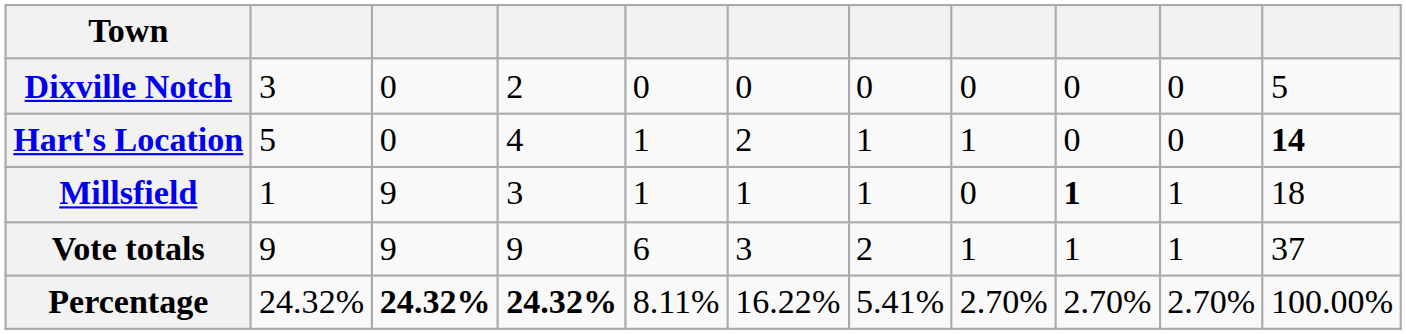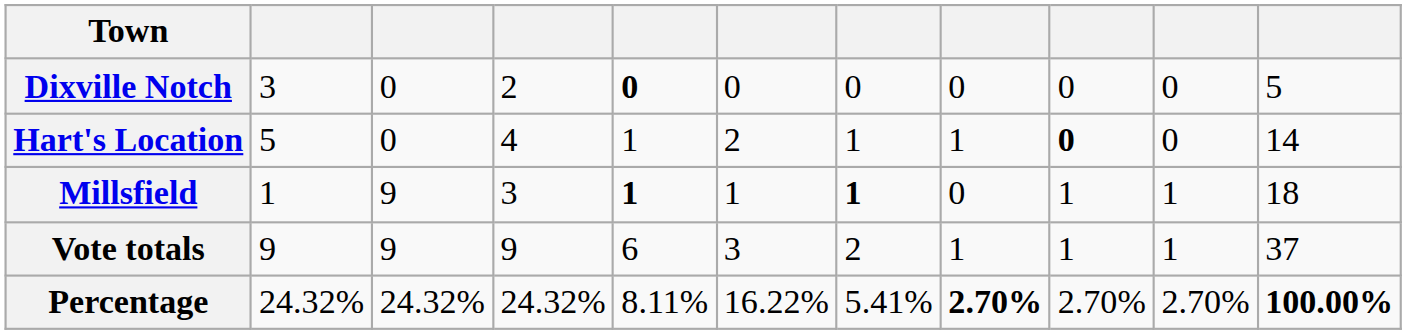Dixville Notch | column 5: normal -> bold
Hart's Location | column 9: normal -> bold
Hart's Location | column 11: bold -> normal
Millsfield | column 5: normal -> bold
Millsfield | column 7: normal -> bold
Millsfield | column 9: bold -> normal
Percentage | column 3: bold -> normal
Percentage | column 4: bold -> normal
Percentage | column 8: normal -> bold
Percentage | column 11: normal -> bold
